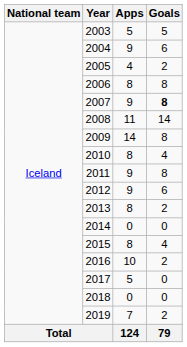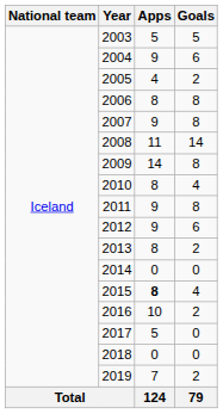2007 | Goals: bold -> normal
2015 | Apps: normal -> bold
